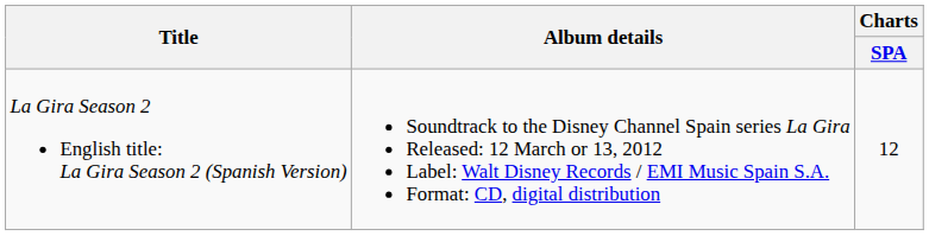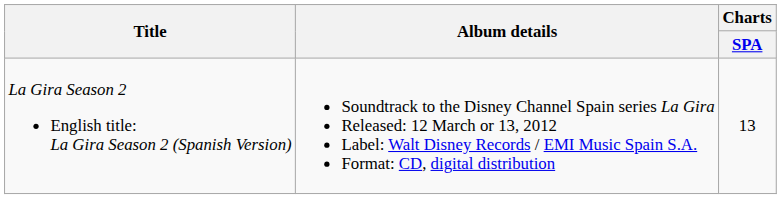row 3 | Charts / SPA: 12 -> 13
